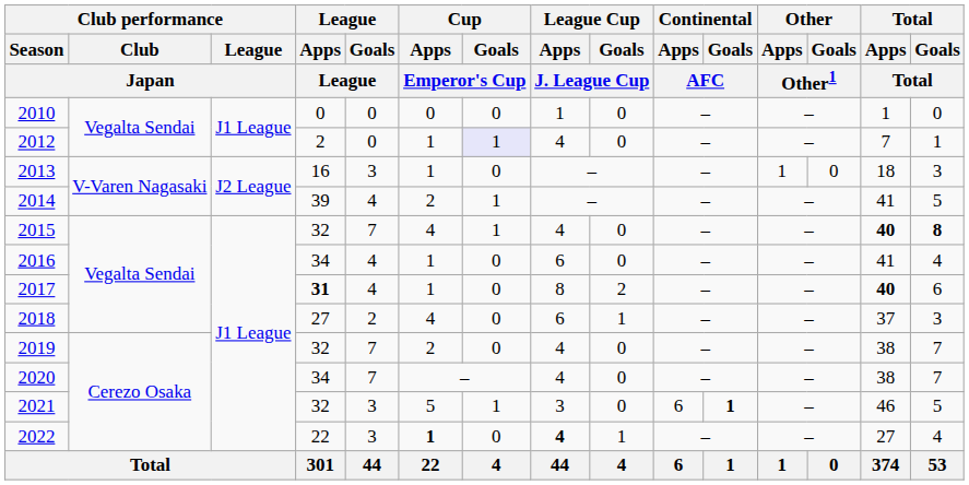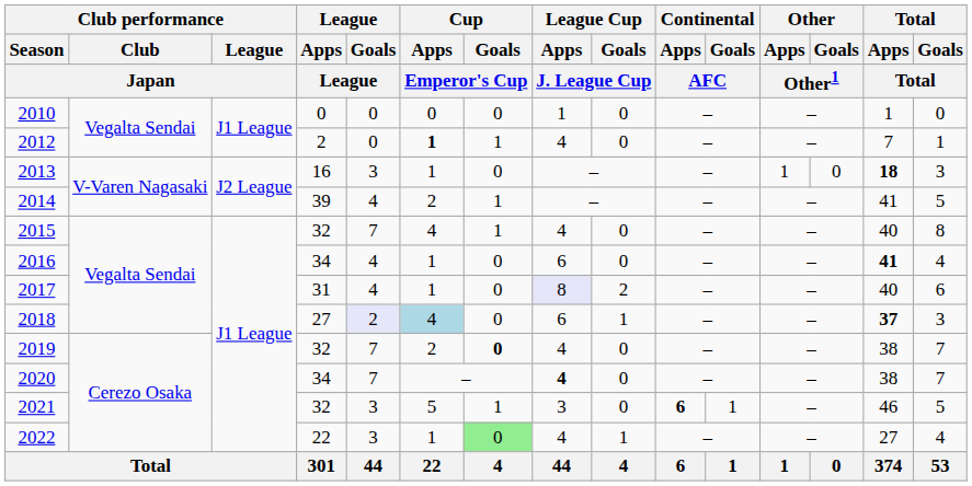2012 | Cup / Apps / Emperor's Cup: normal -> bold
2012 | Cup / Goals / Emperor's Cup: lavender background -> no background
2013 | Total / Apps / Total: normal -> bold
2015 | Total / Apps / Total: bold -> normal
2015 | Total / Goals / Total: bold -> normal
2016 | Total / Apps / Total: normal -> bold
2017 | League / Apps / League: bold -> normal
2017 | League Cup / Apps / J. League Cup: no background -> lavender background
2017 | Total / Apps / Total: bold -> normal
2018 | League / Goals / League: no background -> lavender background
2018 | Cup / Apps / Emperor's Cup: no background -> lightblue background
2018 | Total / Apps / Total: normal -> bold
2019 | Cup / Goals / Emperor's Cup: normal -> bold
2020 | League Cup / Apps / J. League Cup: normal -> bold
2021 | Continental / Apps / AFC: normal -> bold
2021 | Continental / Goals / AFC: bold -> normal
2022 | Cup / Apps / Emperor's Cup: bold -> normal
2022 | Cup / Goals / Emperor's Cup: no background -> lightgreen background
2022 | League Cup / Apps / J. League Cup: bold -> normal
